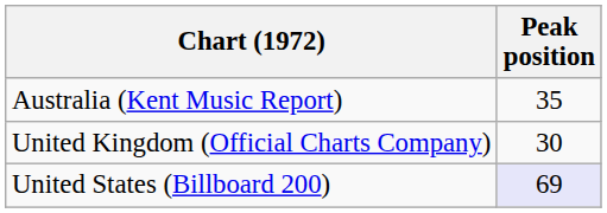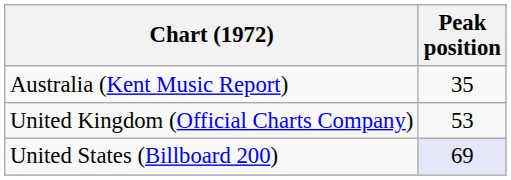United Kingdom (Official Charts Company) | Peak position: 30 -> 53
